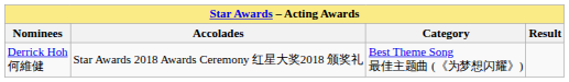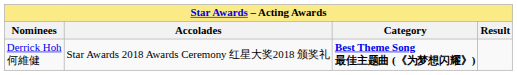Derrick Hoh 何維健 | Category: normal -> bold
